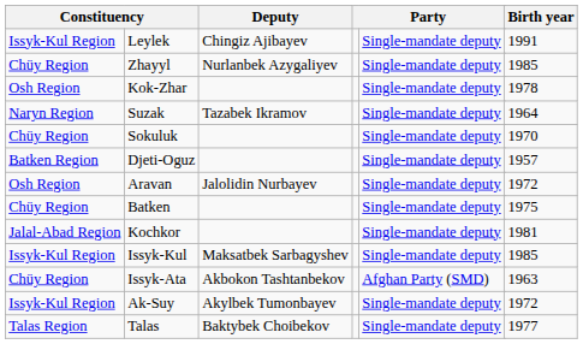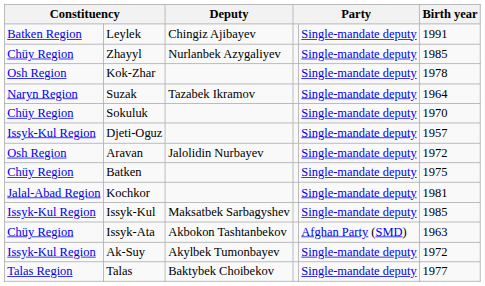Leylek | column 1: Issyk-Kul Region -> Batken Region
Djeti-Oguz | column 1: Batken Region -> Issyk-Kul Region
